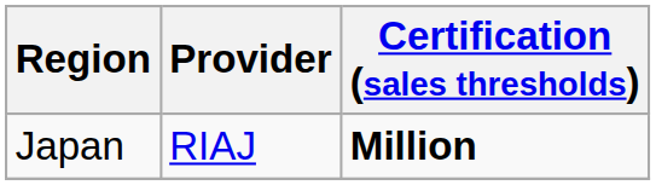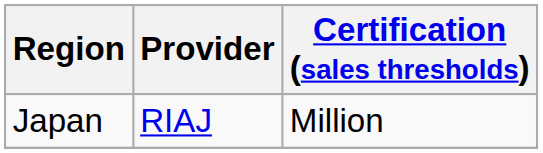Japan | Certification (sales thresholds): bold -> normal
